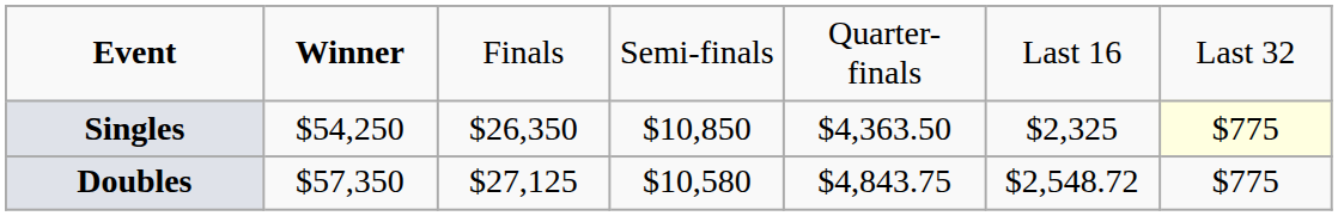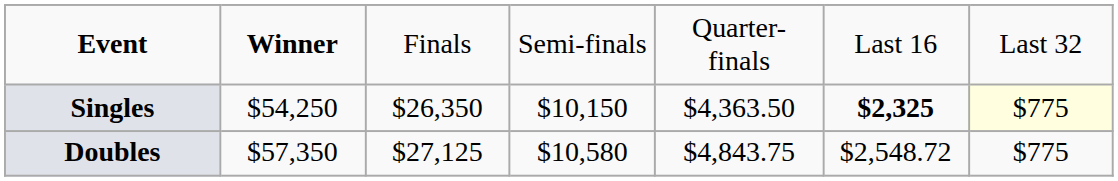Singles | column 4: $10,850 -> $10,150
Singles | column 6: normal -> bold
